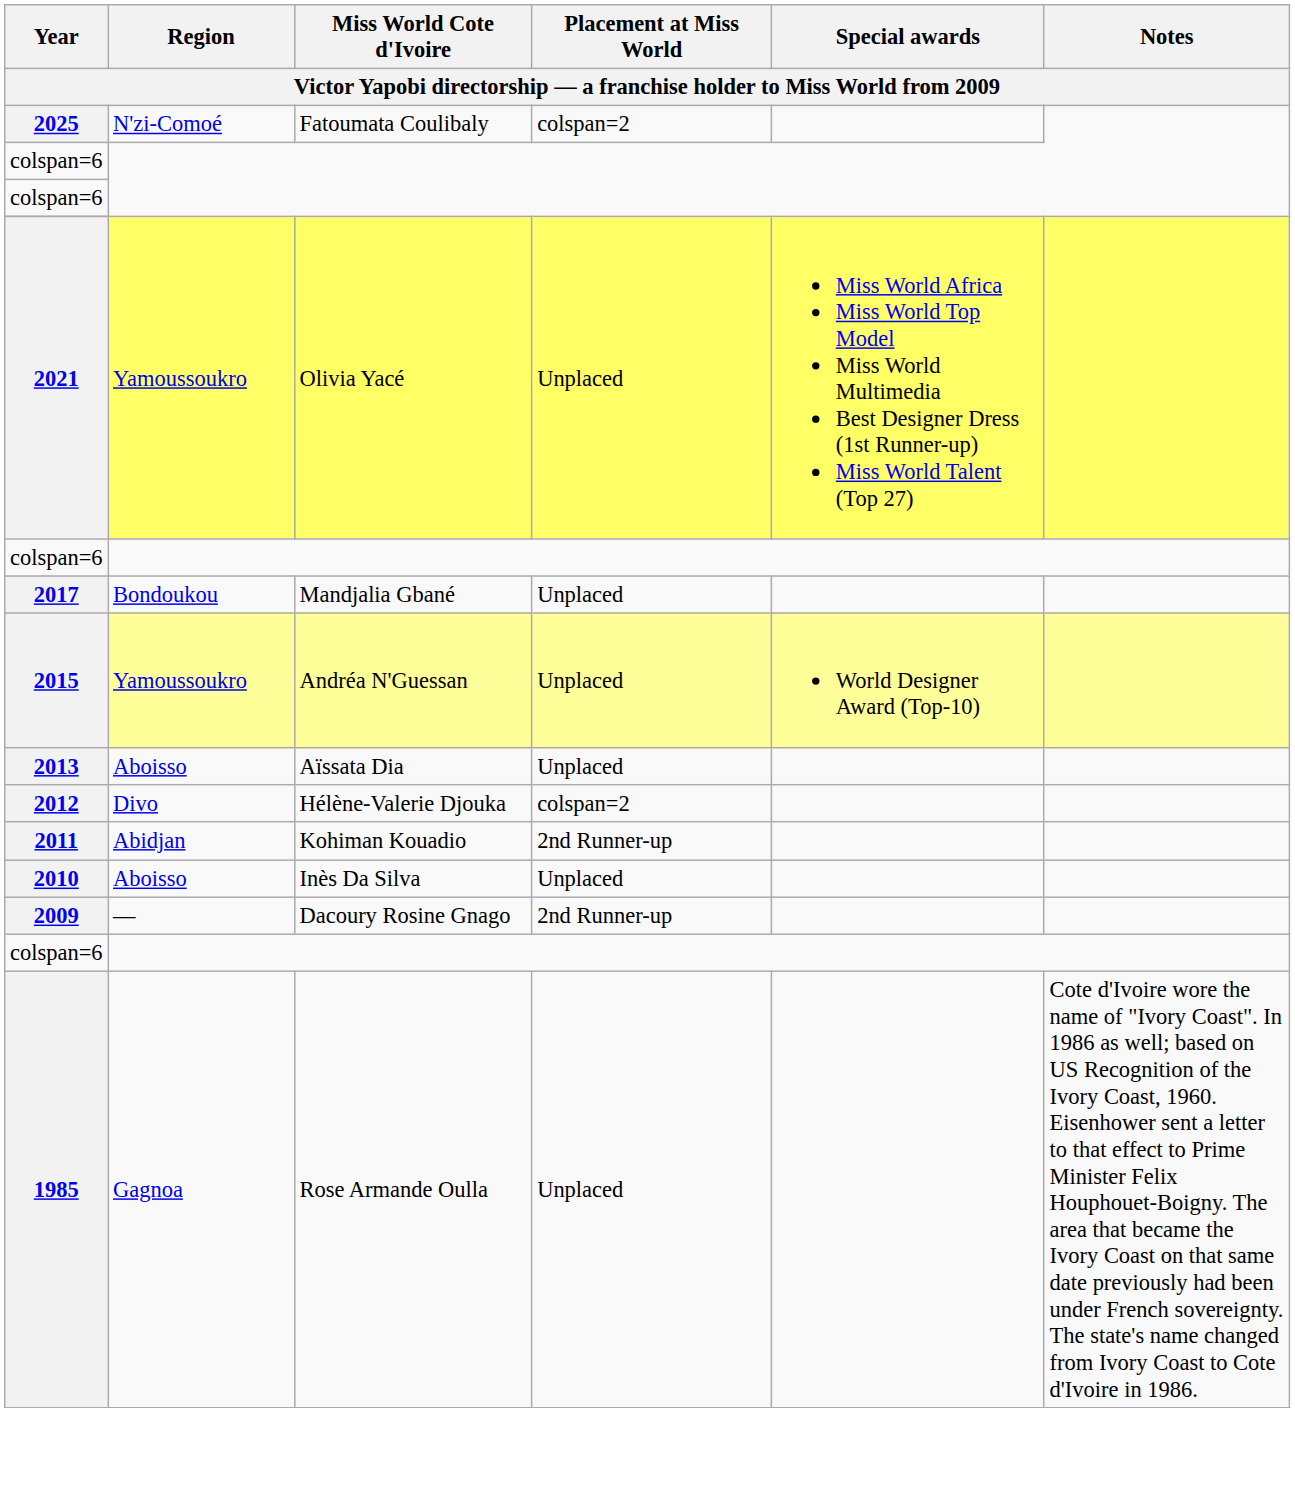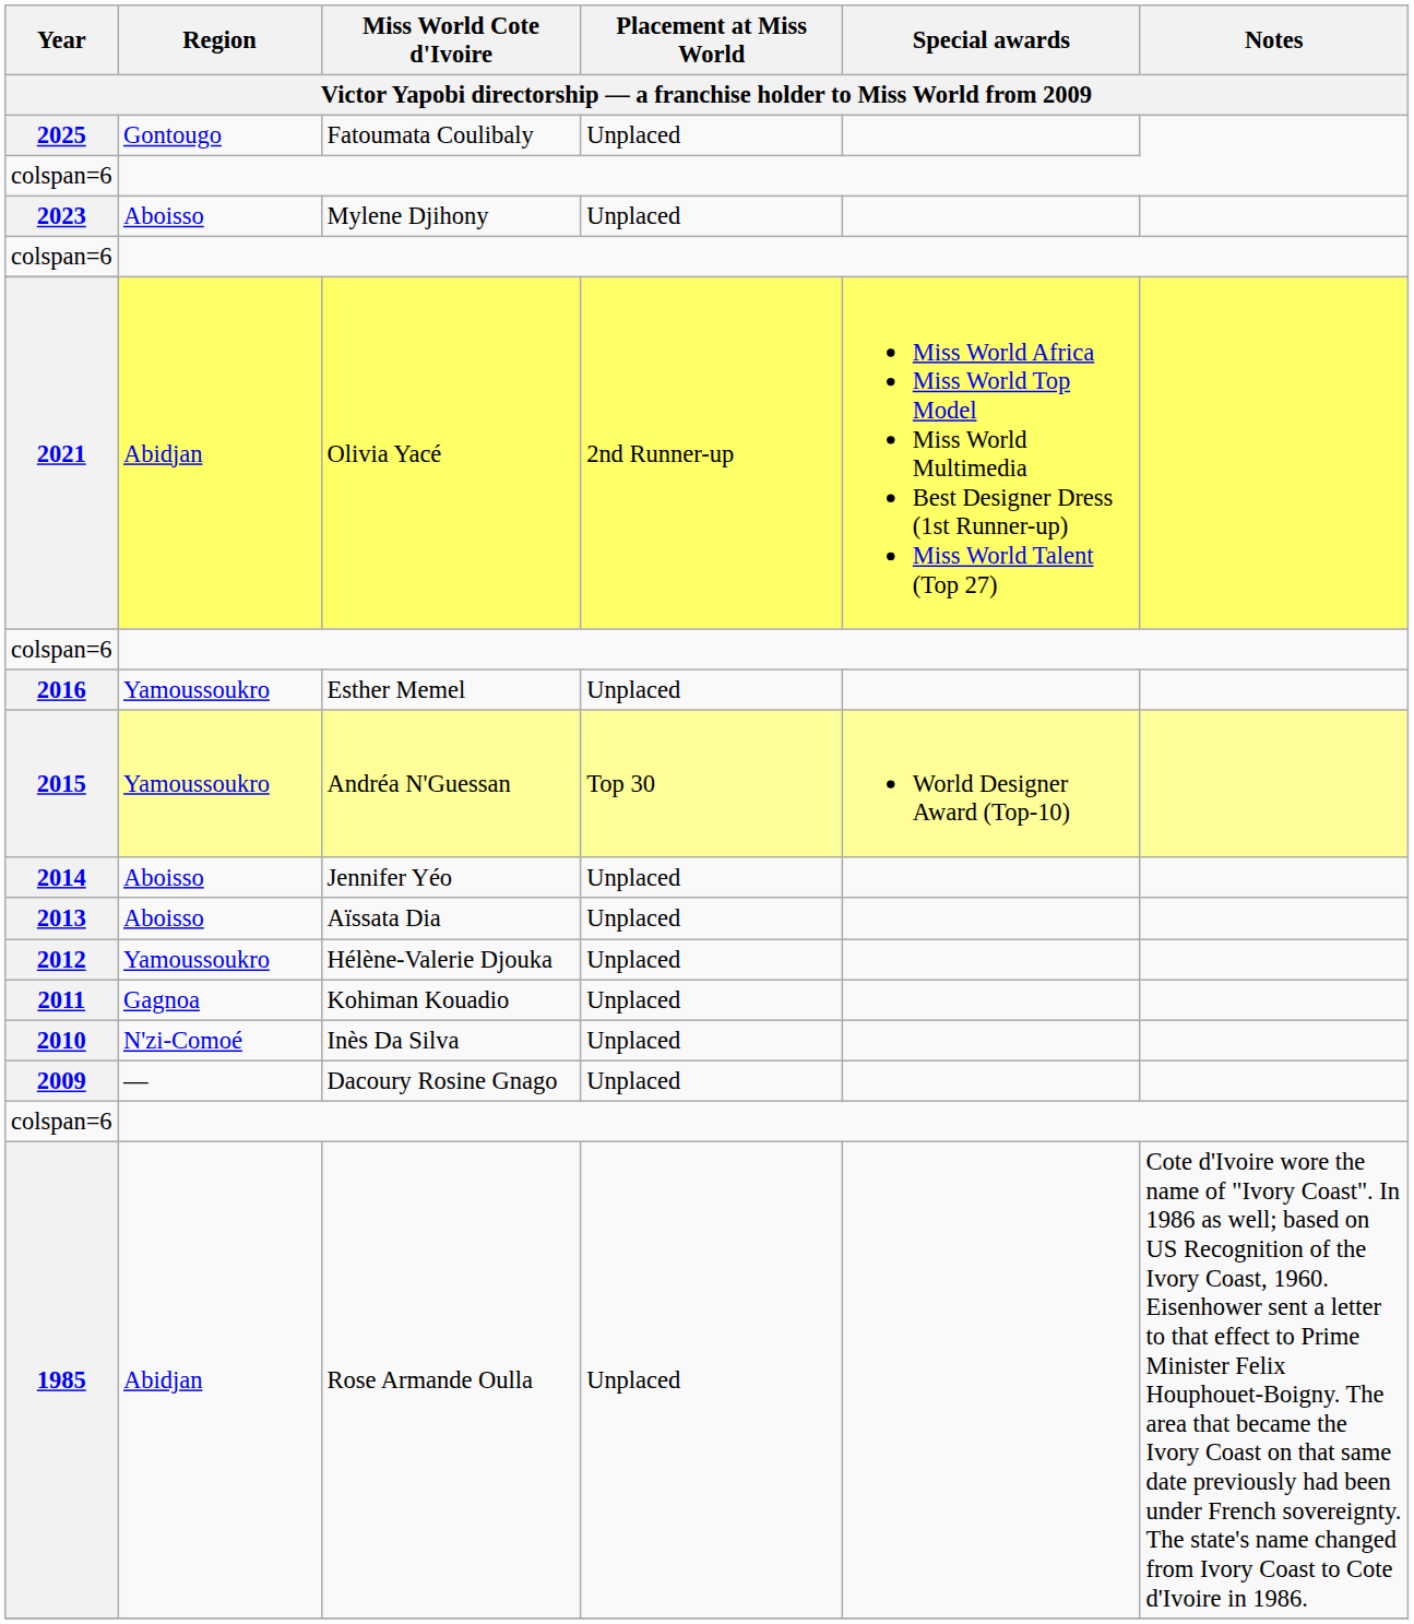2025 | Region: N'zi-Comoé -> Gontougo
2025 | Placement at Miss World: colspan=2 -> Unplaced
+ row: 2023 | Aboisso | Mylene Djihony | Unplaced
2021 | Region: Yamoussoukro -> Abidjan
2021 | Placement at Miss World: Unplaced -> 2nd Runner-up
- row: 2017 | Bondoukou | Mandjalia Gbané | Unplaced
+ row: 2016 | Yamoussoukro | Esther Memel | Unplaced
2015 | Placement at Miss World: Unplaced -> Top 30
+ row: 2014 | Aboisso | Jennifer Yéo | Unplaced
2012 | Region: Divo -> Yamoussoukro
2012 | Placement at Miss World: colspan=2 -> Unplaced
2011 | Region: Abidjan -> Gagnoa
2011 | Placement at Miss World: 2nd Runner-up -> Unplaced
2010 | Region: Aboisso -> N'zi-Comoé
2009 | Placement at Miss World: 2nd Runner-up -> Unplaced
1985 | Region: Gagnoa -> Abidjan
